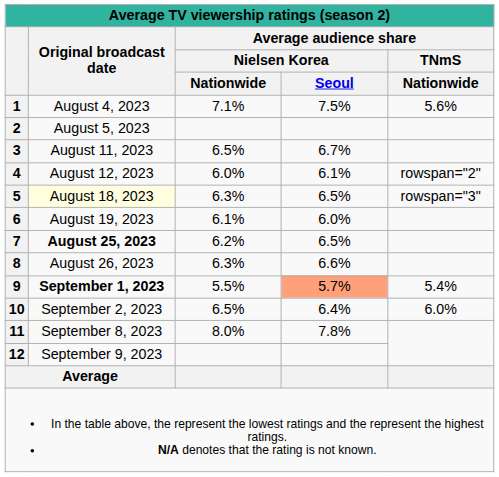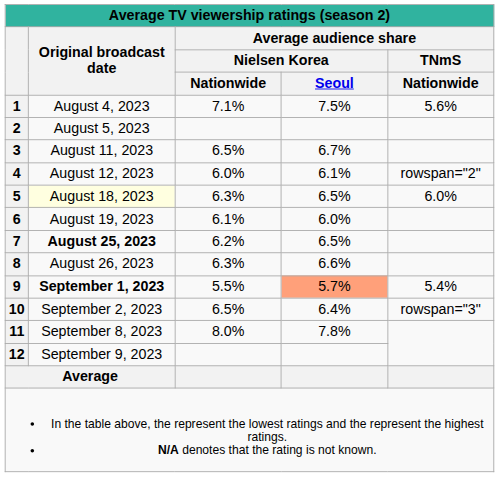5 | Average audience share / TNmS / Nationwide: rowspan="3" -> 6.0%
10 | Average audience share / TNmS / Nationwide: 6.0% -> rowspan="3"
